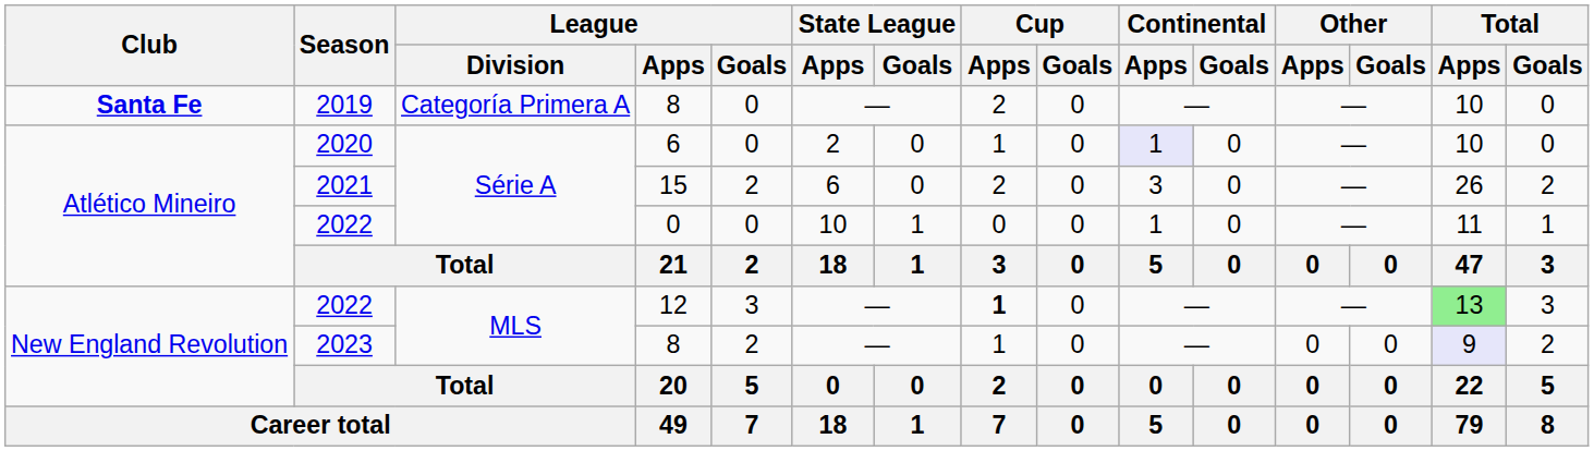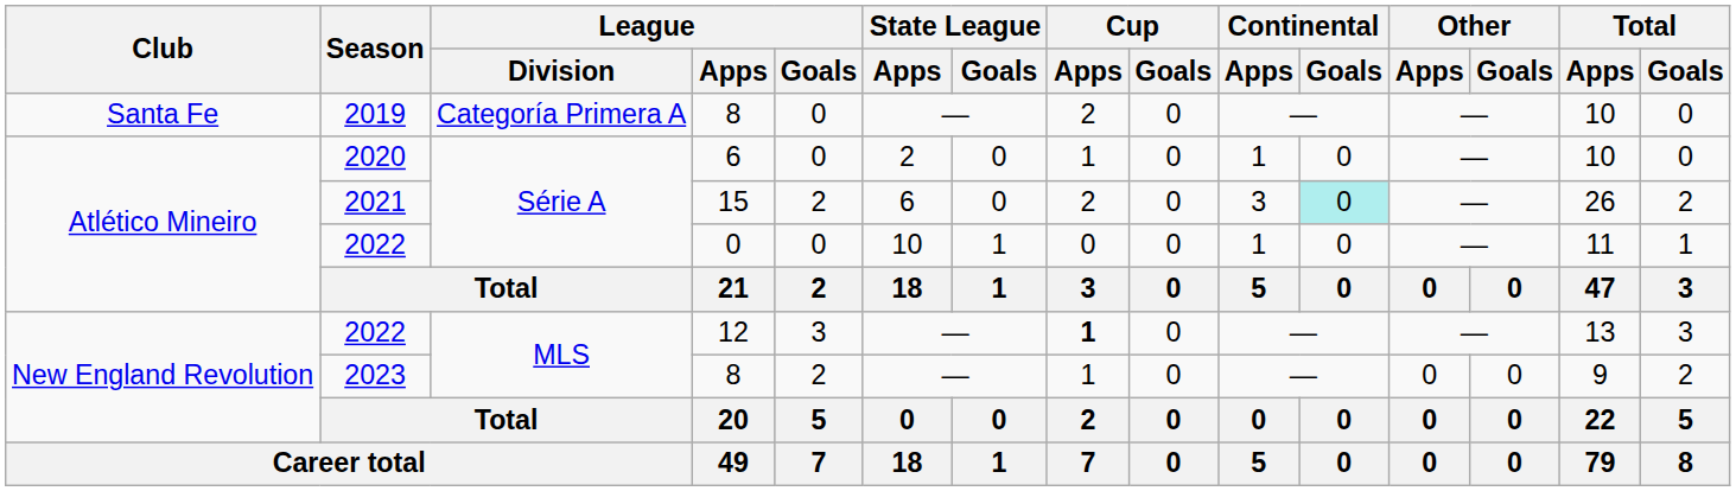2019 | Club: bold -> normal
2020 | Continental / Apps: lavender background -> no background
2021 | Continental / Goals: no background -> paleturquoise background
2022 / 12 | Total / Apps: lightgreen background -> no background
2023 | Total / Apps: lavender background -> no background
